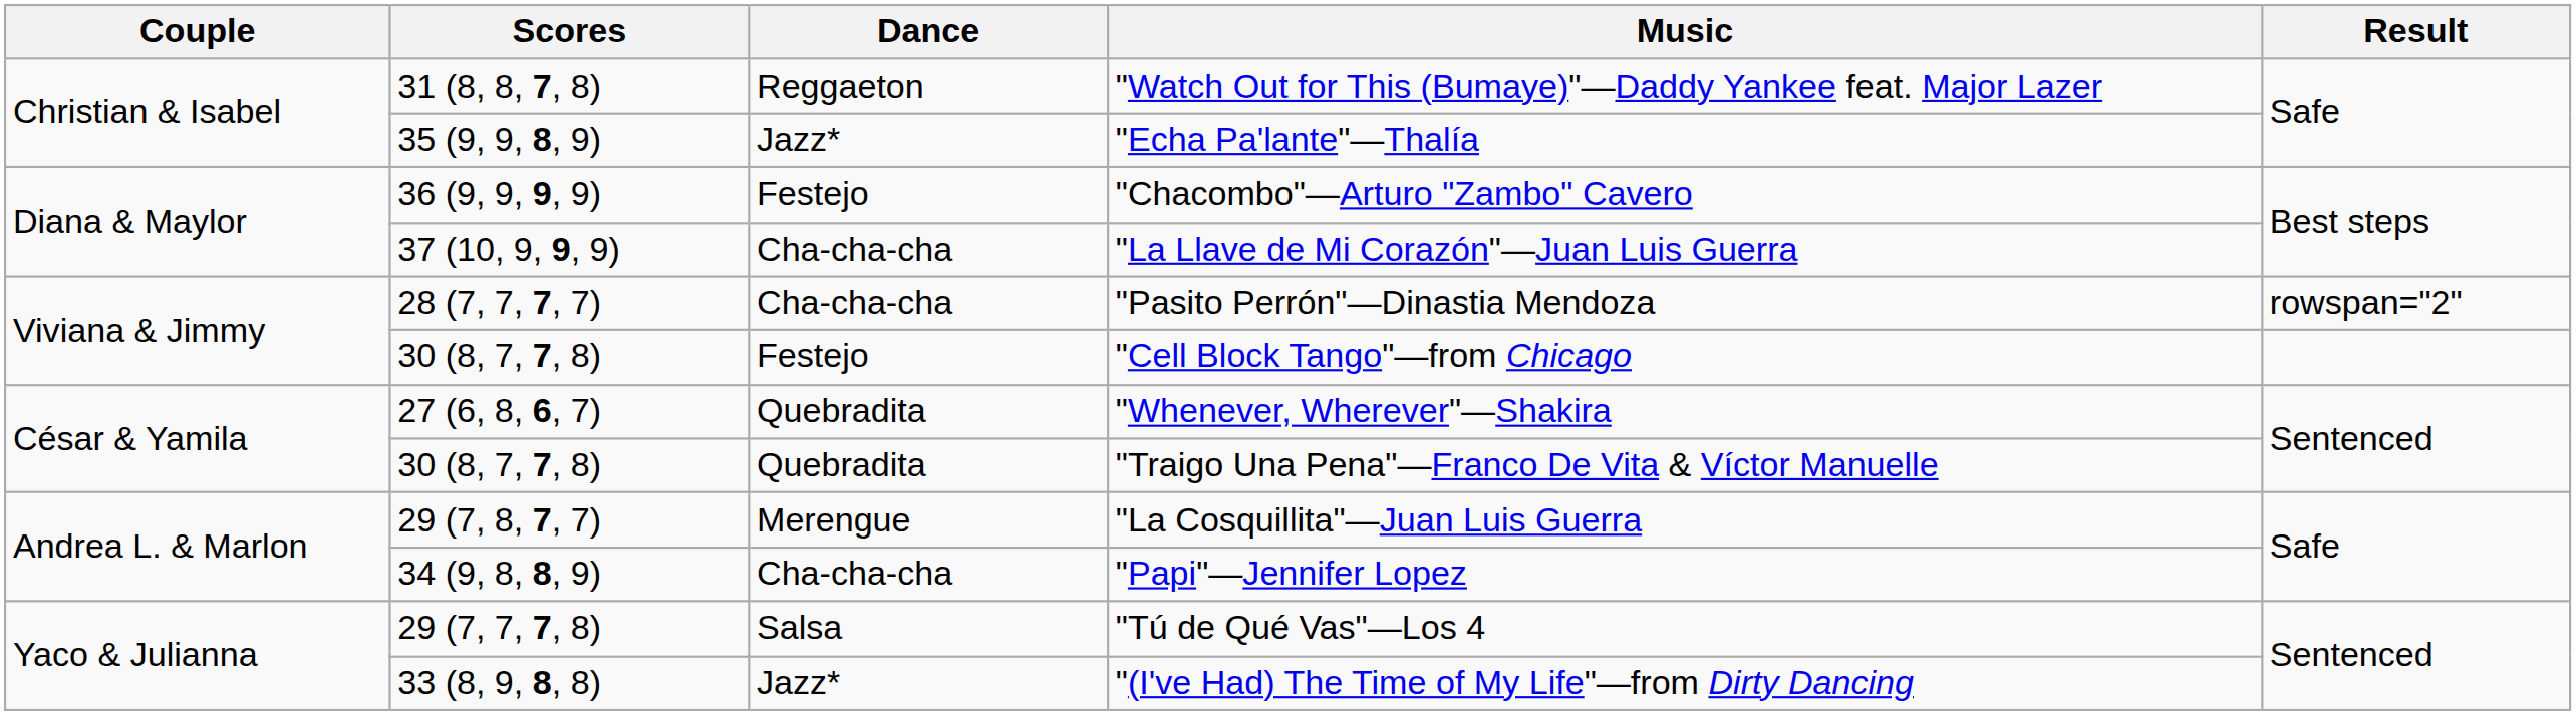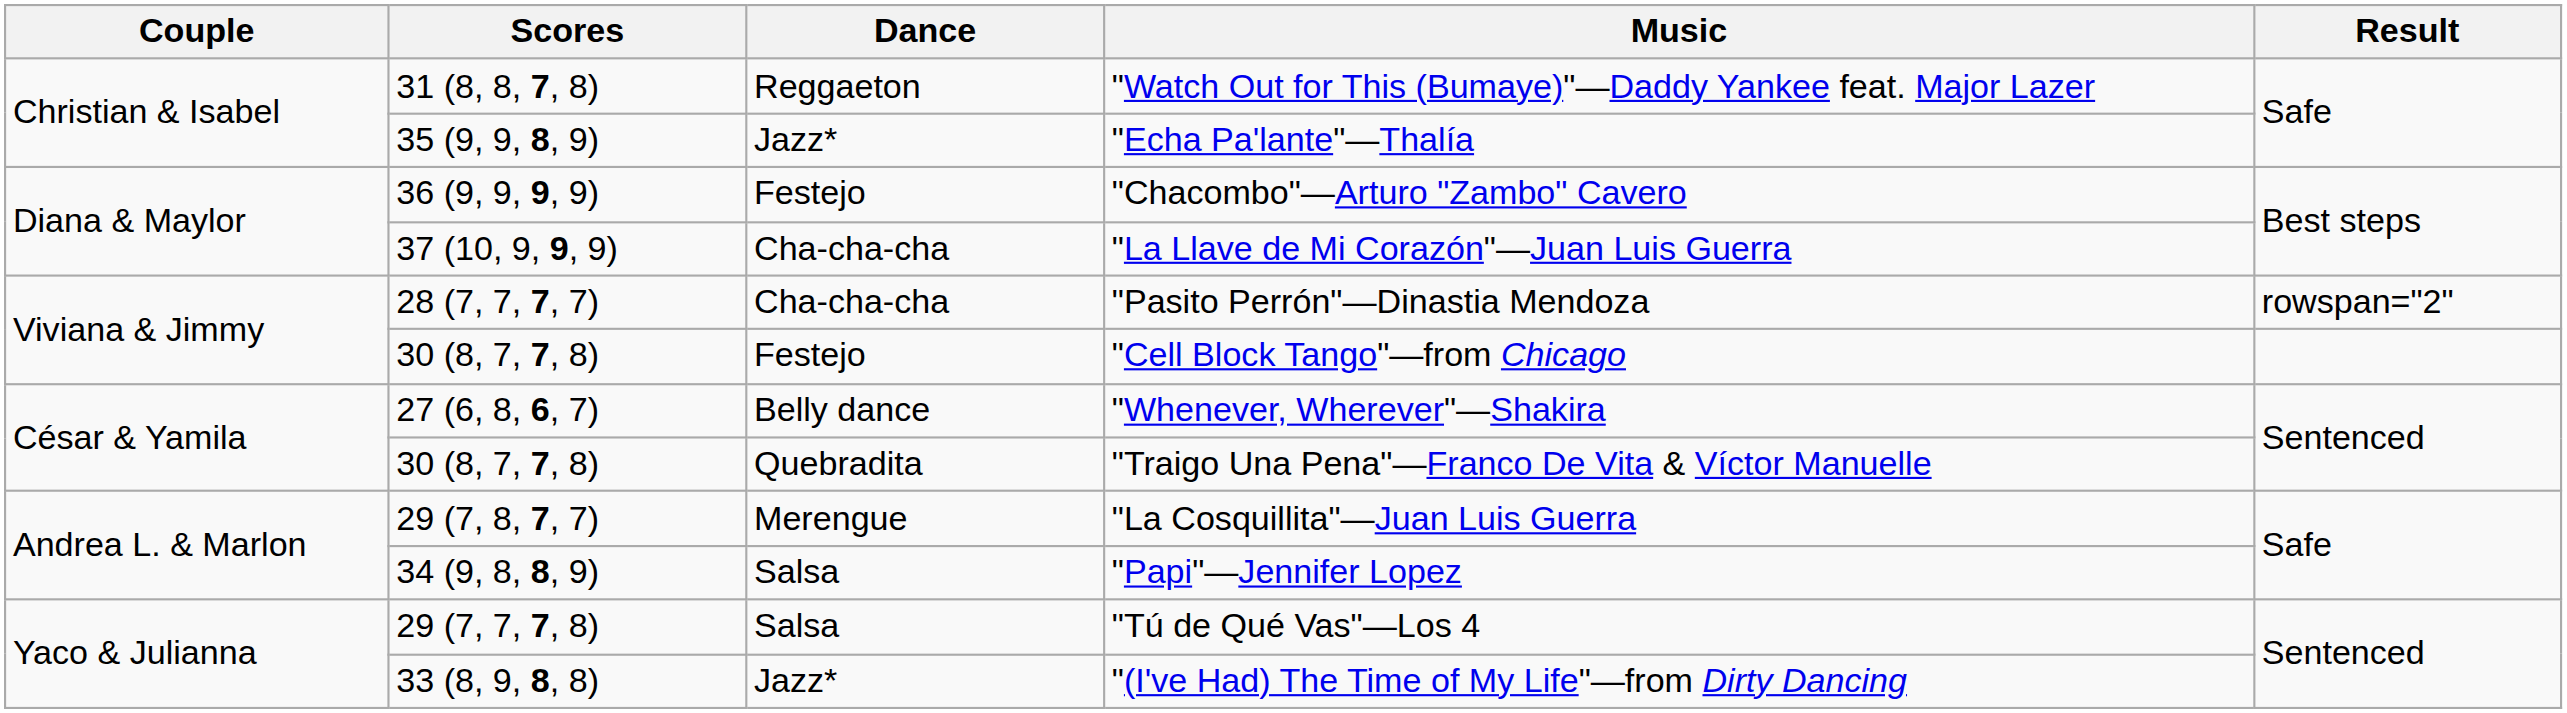"Whenever, Wherever"—Shakira | Dance: Quebradita -> Belly dance
"Papi"—Jennifer Lopez | Dance: Cha-cha-cha -> Salsa
